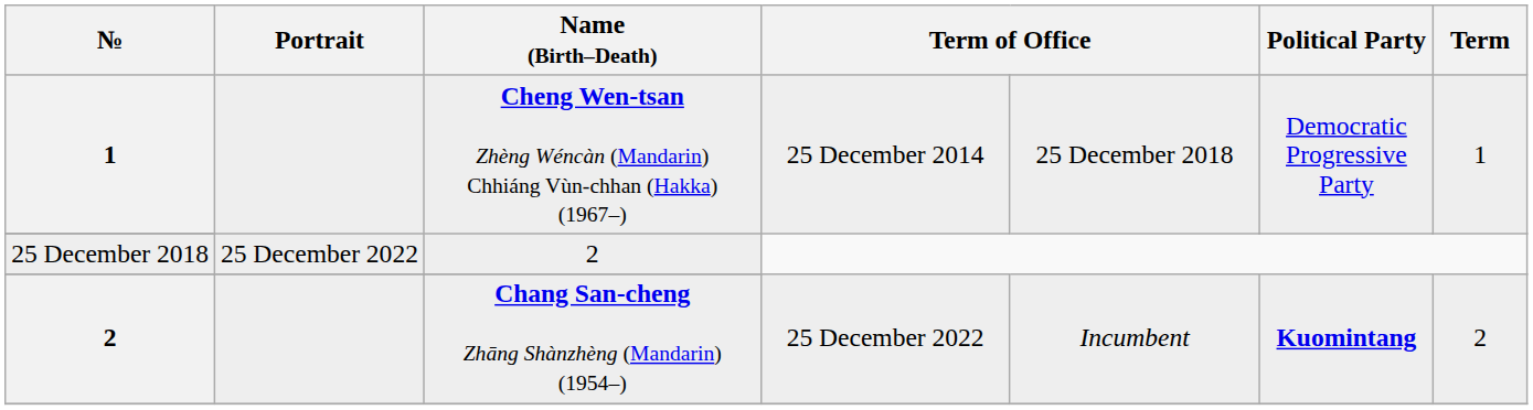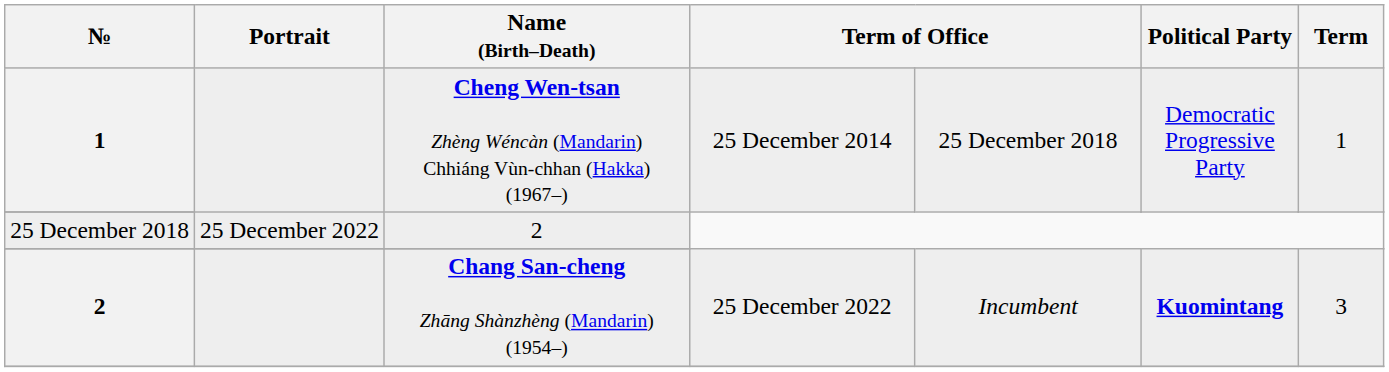Chang San-cheng Zhāng Shànzhèng (Mandarin) (1954–) | Term: 2 -> 3
